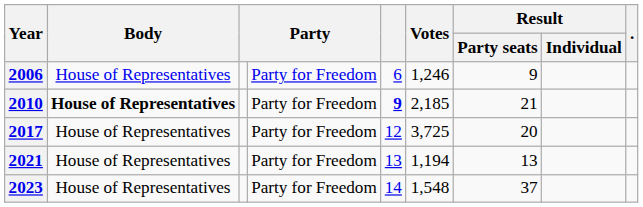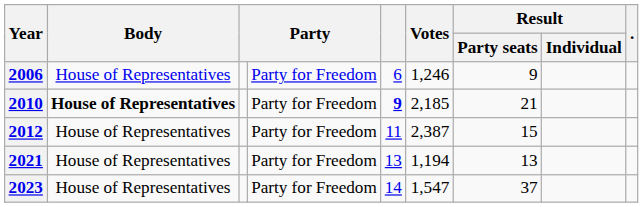+ row: 2012 | House of Representatives | Party for Freedom | 11 | 2,387 | 15
- row: 2017 | House of Representatives | Party for Freedom | 12 | 3,725 | 20
2023 | Votes: 1,548 -> 1,547
